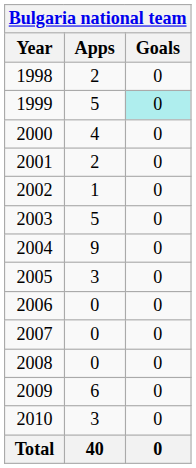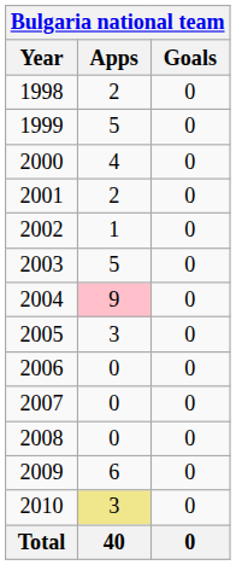1999 | Goals: paleturquoise background -> no background
2004 | Apps: no background -> pink background
2010 | Apps: no background -> khaki background
